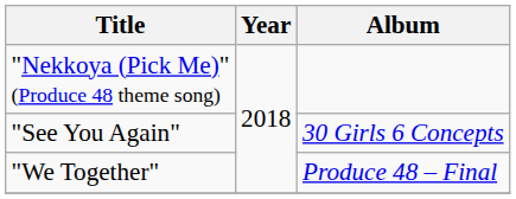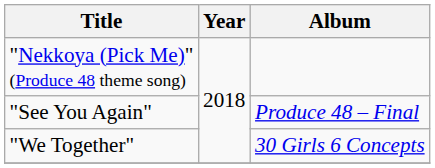"See You Again" | Album: 30 Girls 6 Concepts -> Produce 48 – Final
"We Together" | Album: Produce 48 – Final -> 30 Girls 6 Concepts
